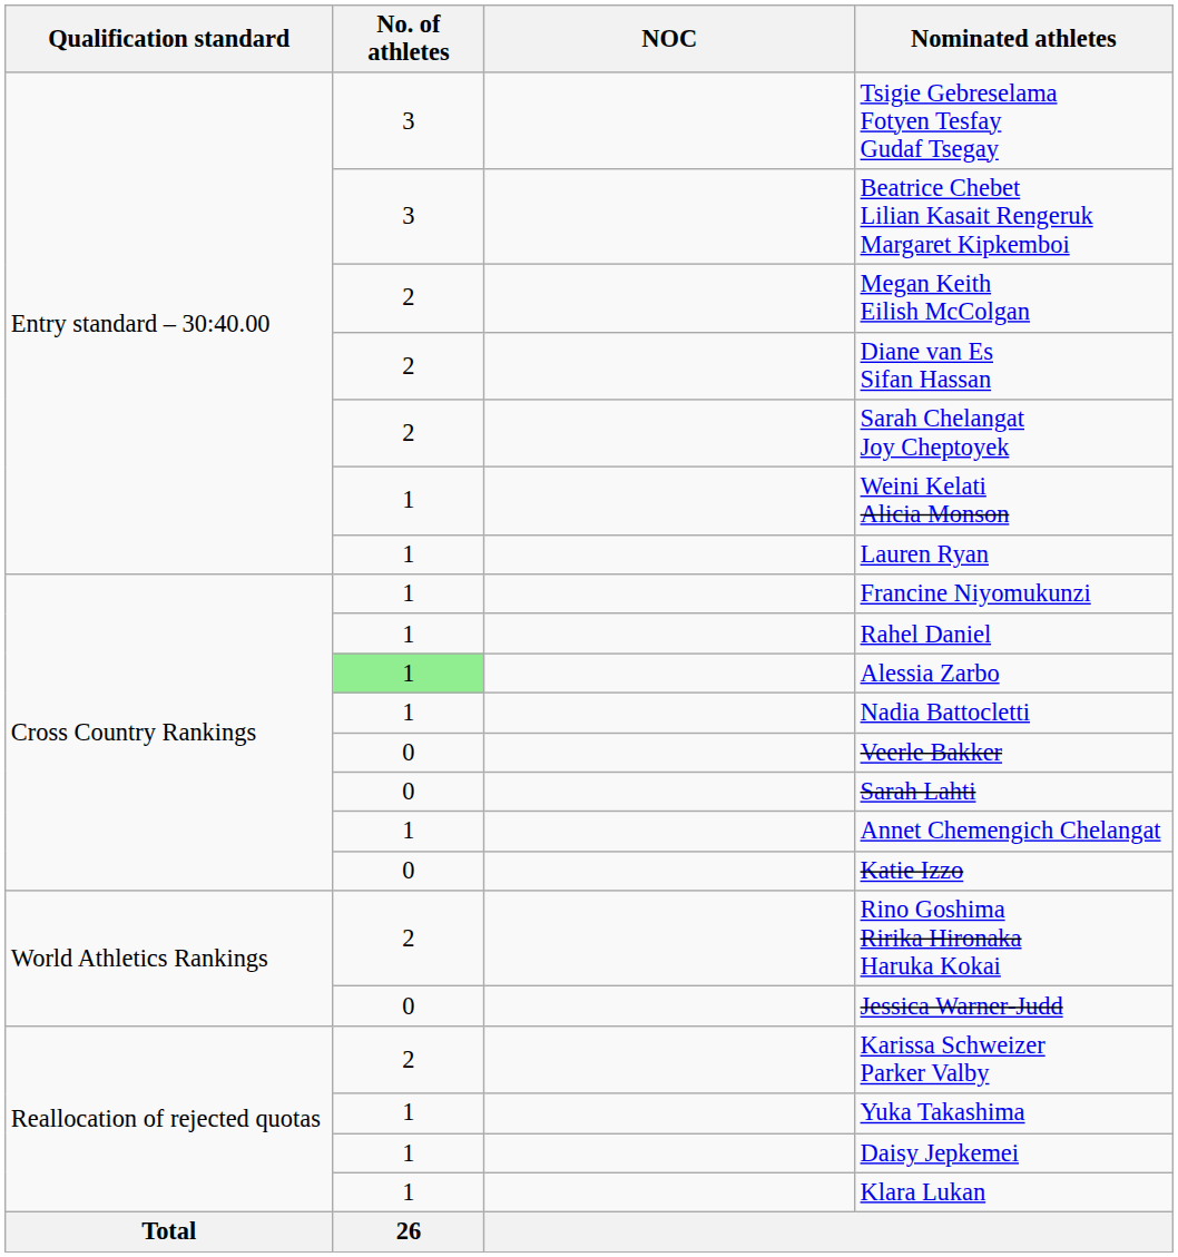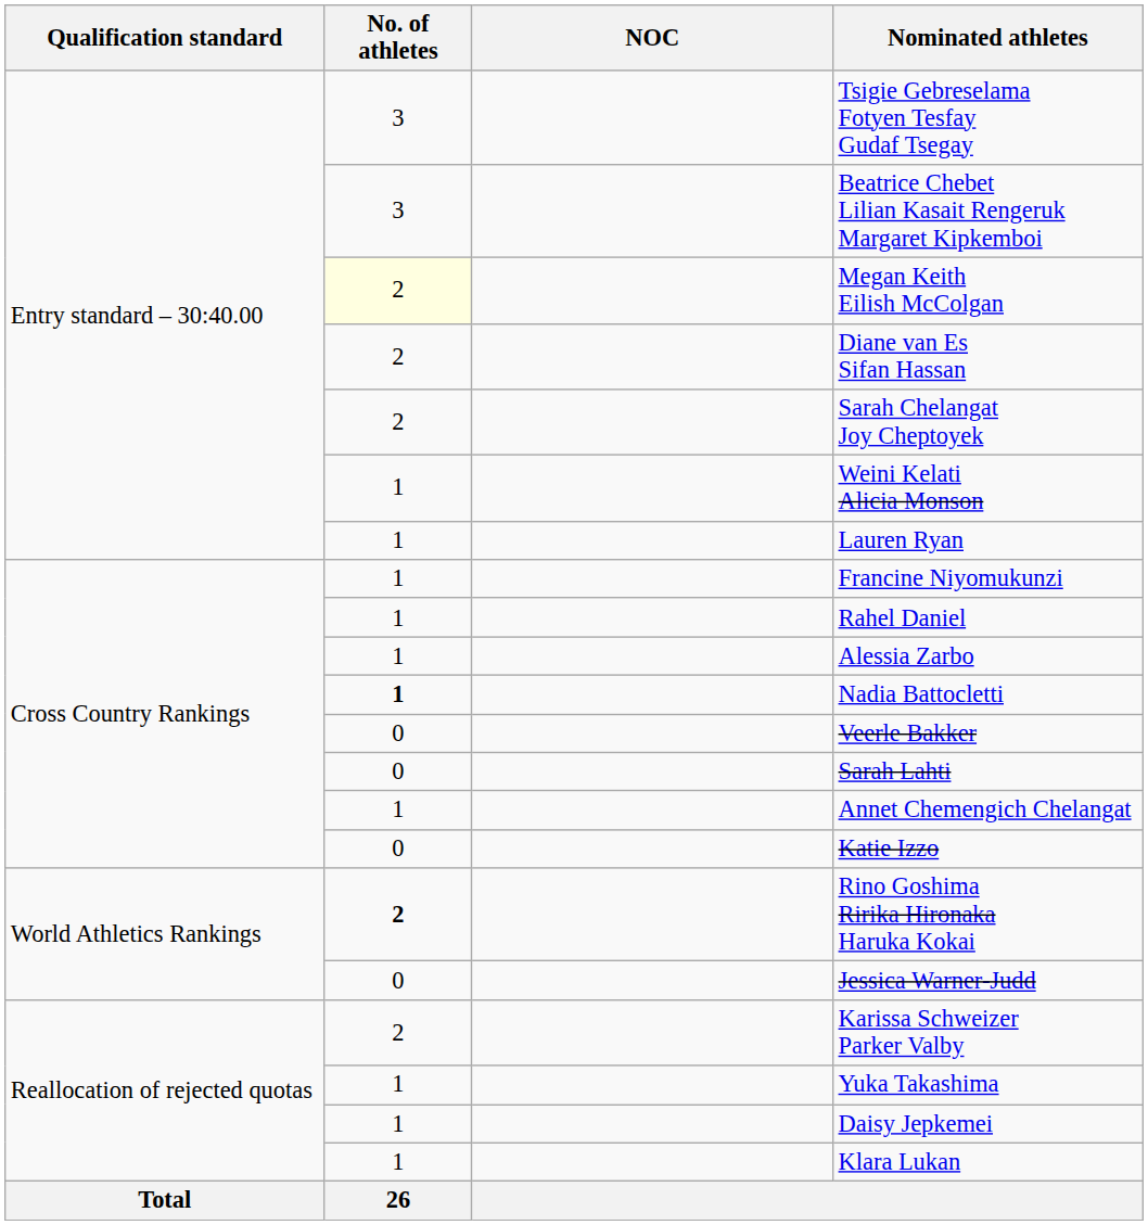Megan Keith Eilish McColgan | No. of athletes: no background -> lightyellow background
Alessia Zarbo | No. of athletes: lightgreen background -> no background
Nadia Battocletti | No. of athletes: normal -> bold
Rino Goshima Ririka Hironaka Haruka Kokai | No. of athletes: normal -> bold
